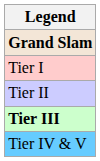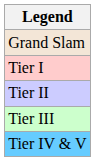Grand Slam | column 1: bold -> normal
Tier III | column 1: bold -> normal
